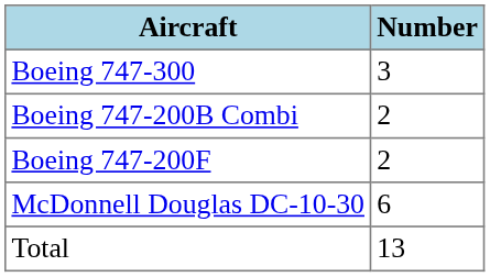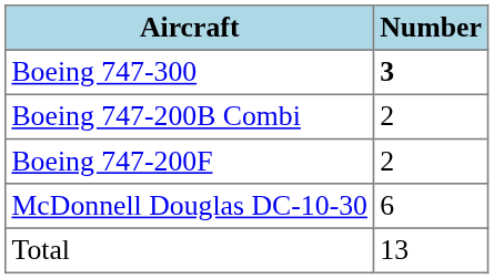Boeing 747-300 | Number: normal -> bold
